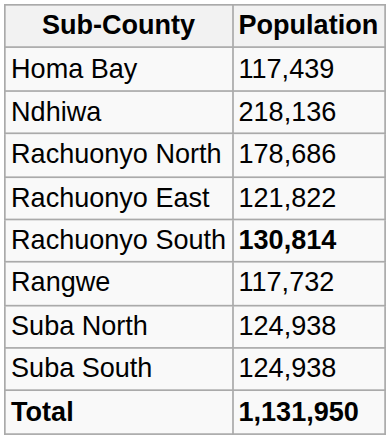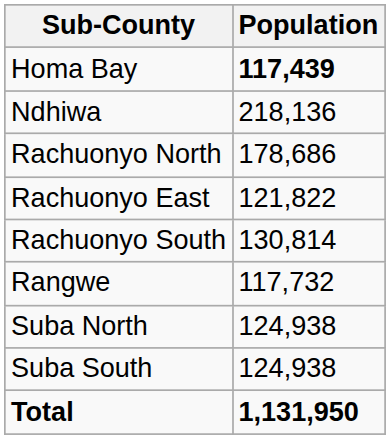Homa Bay | Population: normal -> bold
Rachuonyo South | Population: bold -> normal
